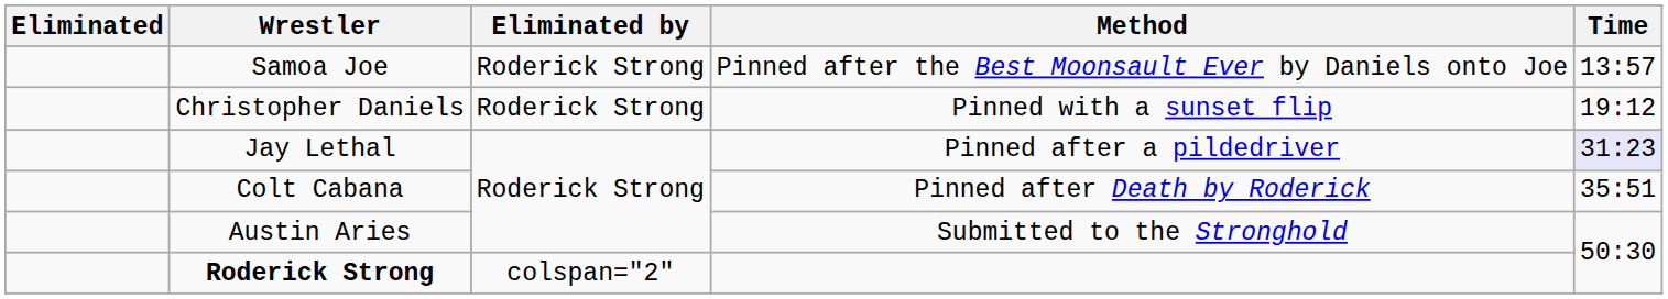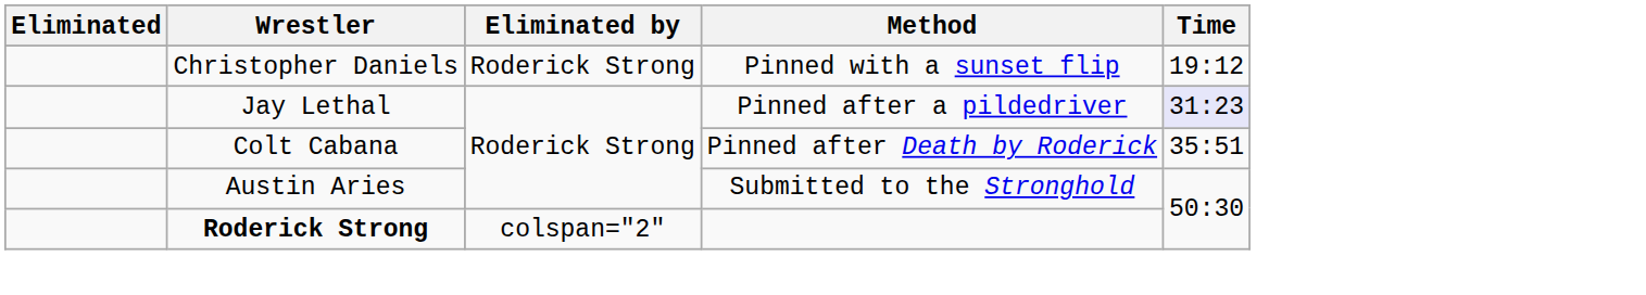- row: Samoa Joe | Roderick Strong | Pinned after the Best Moonsault Ever by Daniels onto Joe | 13:57
